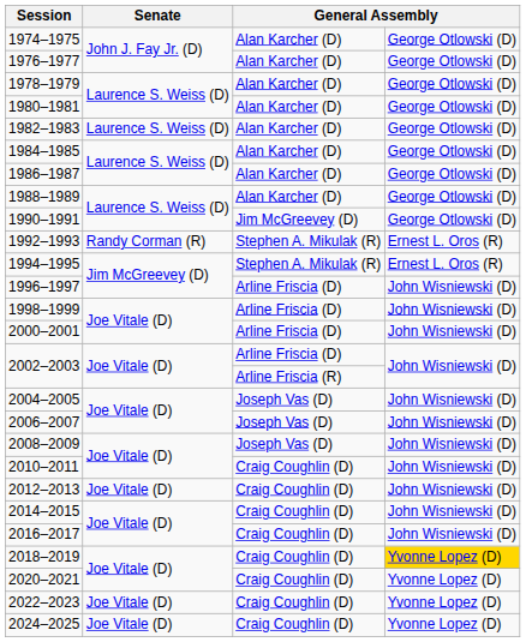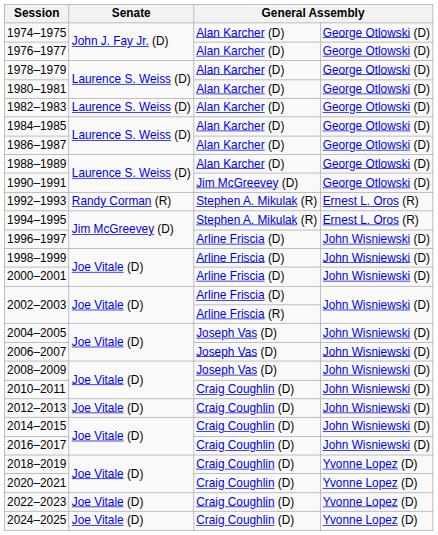2018–2019 | column 4: gold background -> no background
